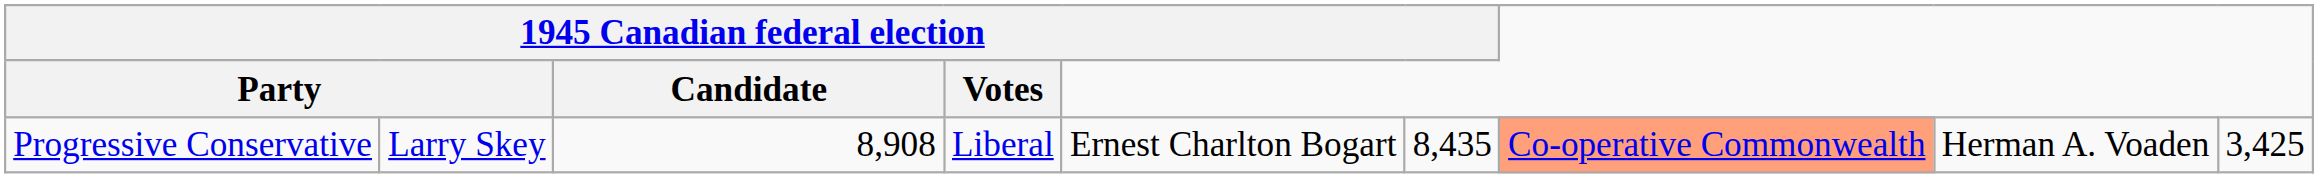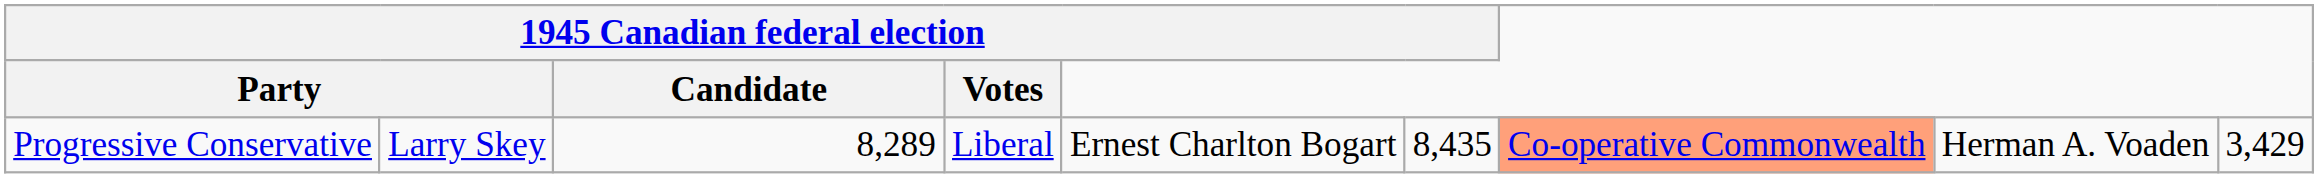Progressive Conservative | 1945 Canadian federal election / Candidate: 8,908 -> 8,289
Progressive Conservative | column 9: 3,425 -> 3,429
